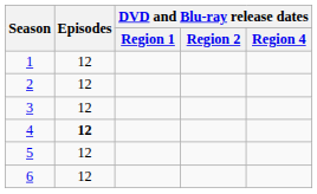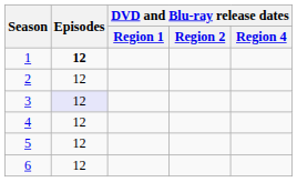1 | Episodes: normal -> bold
3 | Episodes: no background -> lavender background
4 | Episodes: bold -> normal
